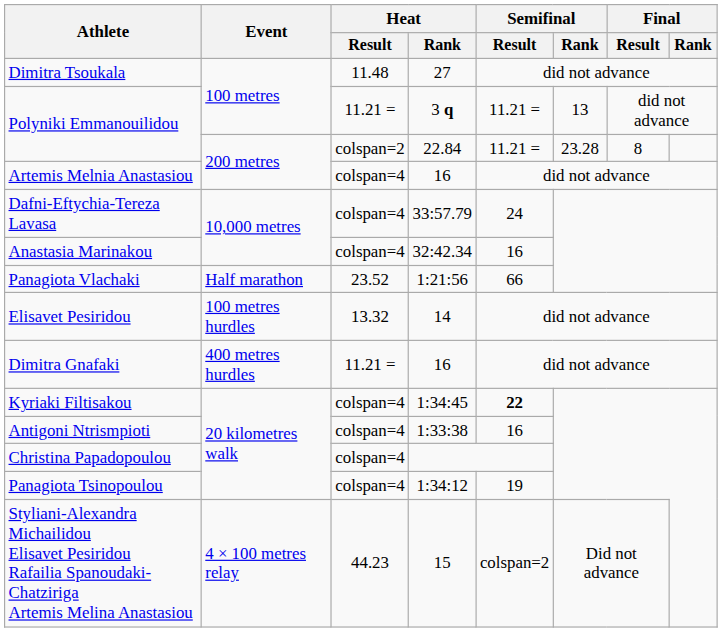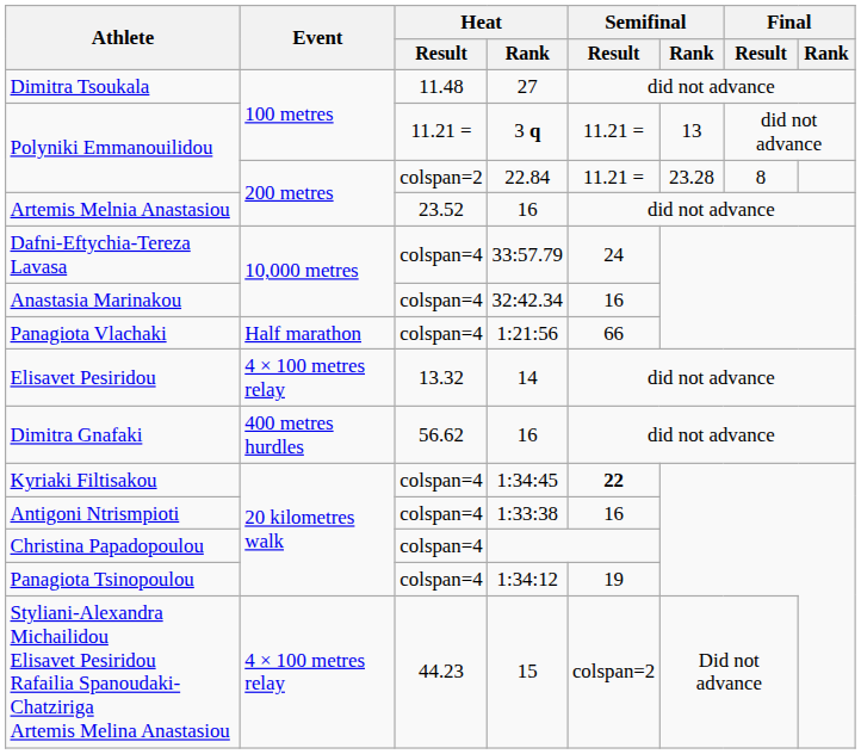Artemis Melnia Anastasiou | Heat / Result: colspan=4 -> 23.52
Panagiota Vlachaki | Heat / Result: 23.52 -> colspan=4
Elisavet Pesiridou | Event: 100 metres hurdles -> 4 × 100 metres relay
Dimitra Gnafaki | Heat / Result: 11.21 = -> 56.62
